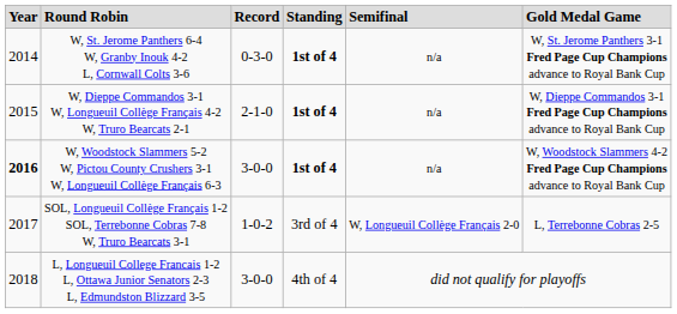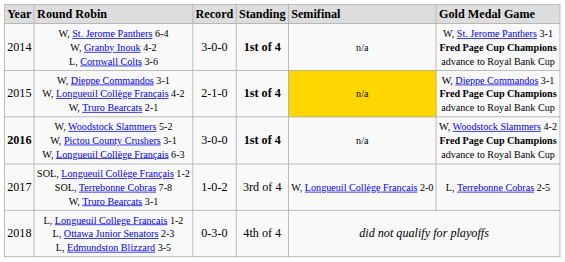row 2 | column 3: 0-3-0 -> 3-0-0
row 3 | column 5: no background -> gold background
row 6 | column 3: 3-0-0 -> 0-3-0
